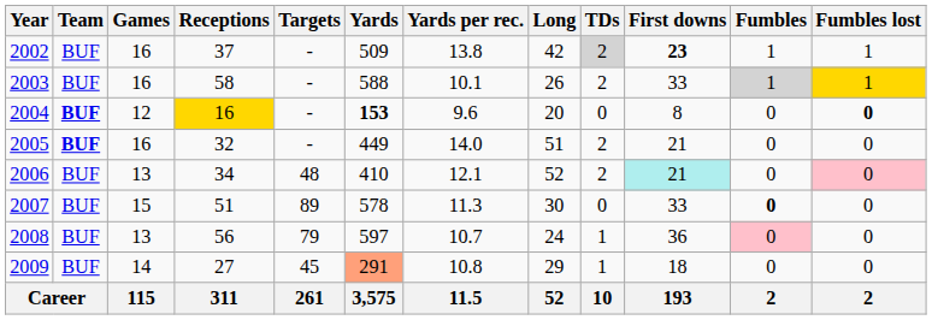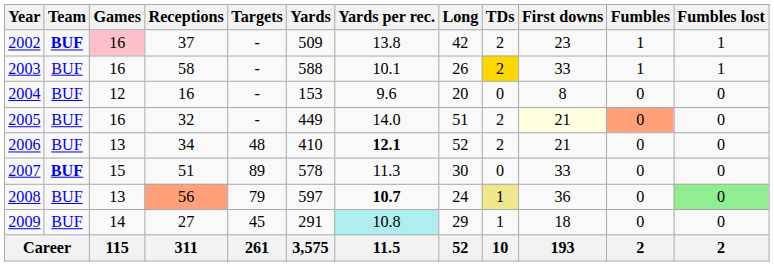2002 | Team: normal -> bold
2002 | Games: no background -> pink background
2002 | TDs: lightgrey background -> no background
2002 | First downs: bold -> normal
2003 | TDs: no background -> gold background
2003 | Fumbles: lightgrey background -> no background
2003 | Fumbles lost: gold background -> no background
2004 | Team: bold -> normal
2004 | Receptions: gold background -> no background
2004 | Yards: bold -> normal
2004 | Fumbles lost: bold -> normal
2005 | Team: bold -> normal
2005 | First downs: no background -> lightyellow background
2005 | Fumbles: no background -> lightsalmon background
2006 | Yards per rec.: normal -> bold
2006 | First downs: paleturquoise background -> no background
2006 | Fumbles lost: pink background -> no background
2007 | Team: normal -> bold
2007 | Fumbles: bold -> normal
2008 | Receptions: no background -> lightsalmon background
2008 | Yards per rec.: normal -> bold
2008 | TDs: no background -> khaki background
2008 | Fumbles: pink background -> no background
2008 | Fumbles lost: no background -> lightgreen background
2009 | Yards: lightsalmon background -> no background
2009 | Yards per rec.: no background -> paleturquoise background
